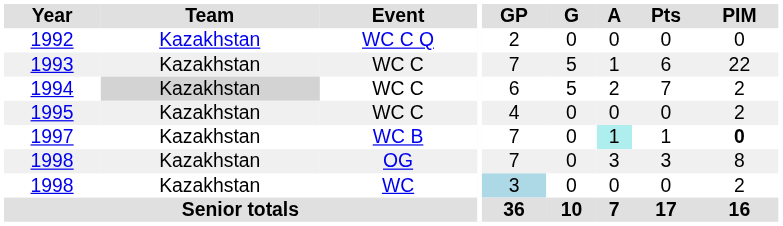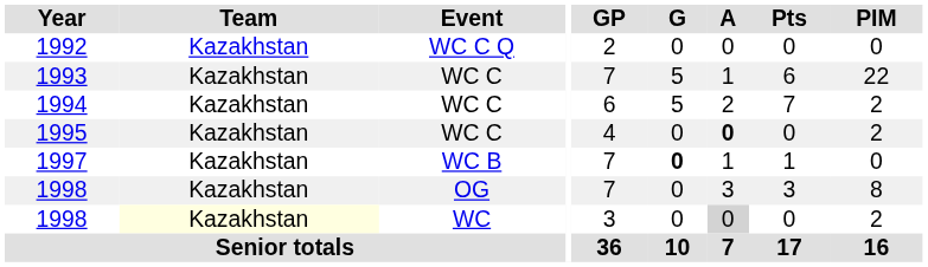1994 | Team: lightgrey background -> no background
1995 | A: normal -> bold
1997 | G: normal -> bold
1997 | A: paleturquoise background -> no background
1997 | PIM: bold -> normal
1998 / WC | Team: no background -> lightyellow background
1998 / WC | GP: lightblue background -> no background
1998 / WC | A: no background -> lightgrey background
